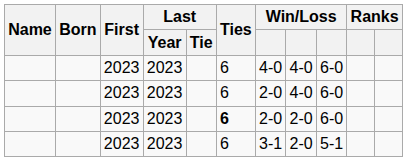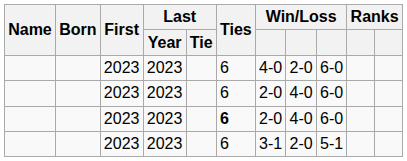row 3 | column 8: 4-0 -> 2-0
row 5 | column 8: 2-0 -> 4-0
